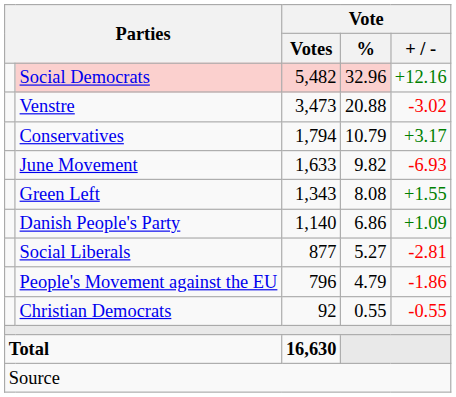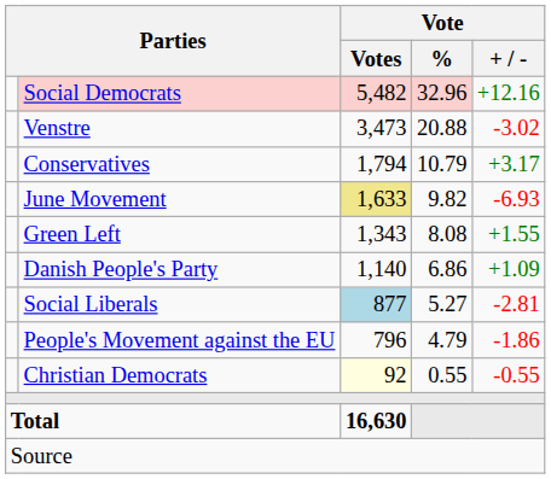June Movement | Vote / Votes: no background -> khaki background
Social Liberals | Vote / Votes: no background -> lightblue background
Christian Democrats | Vote / Votes: no background -> lightyellow background
